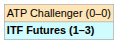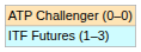row 2 | column 1: bold -> normal
